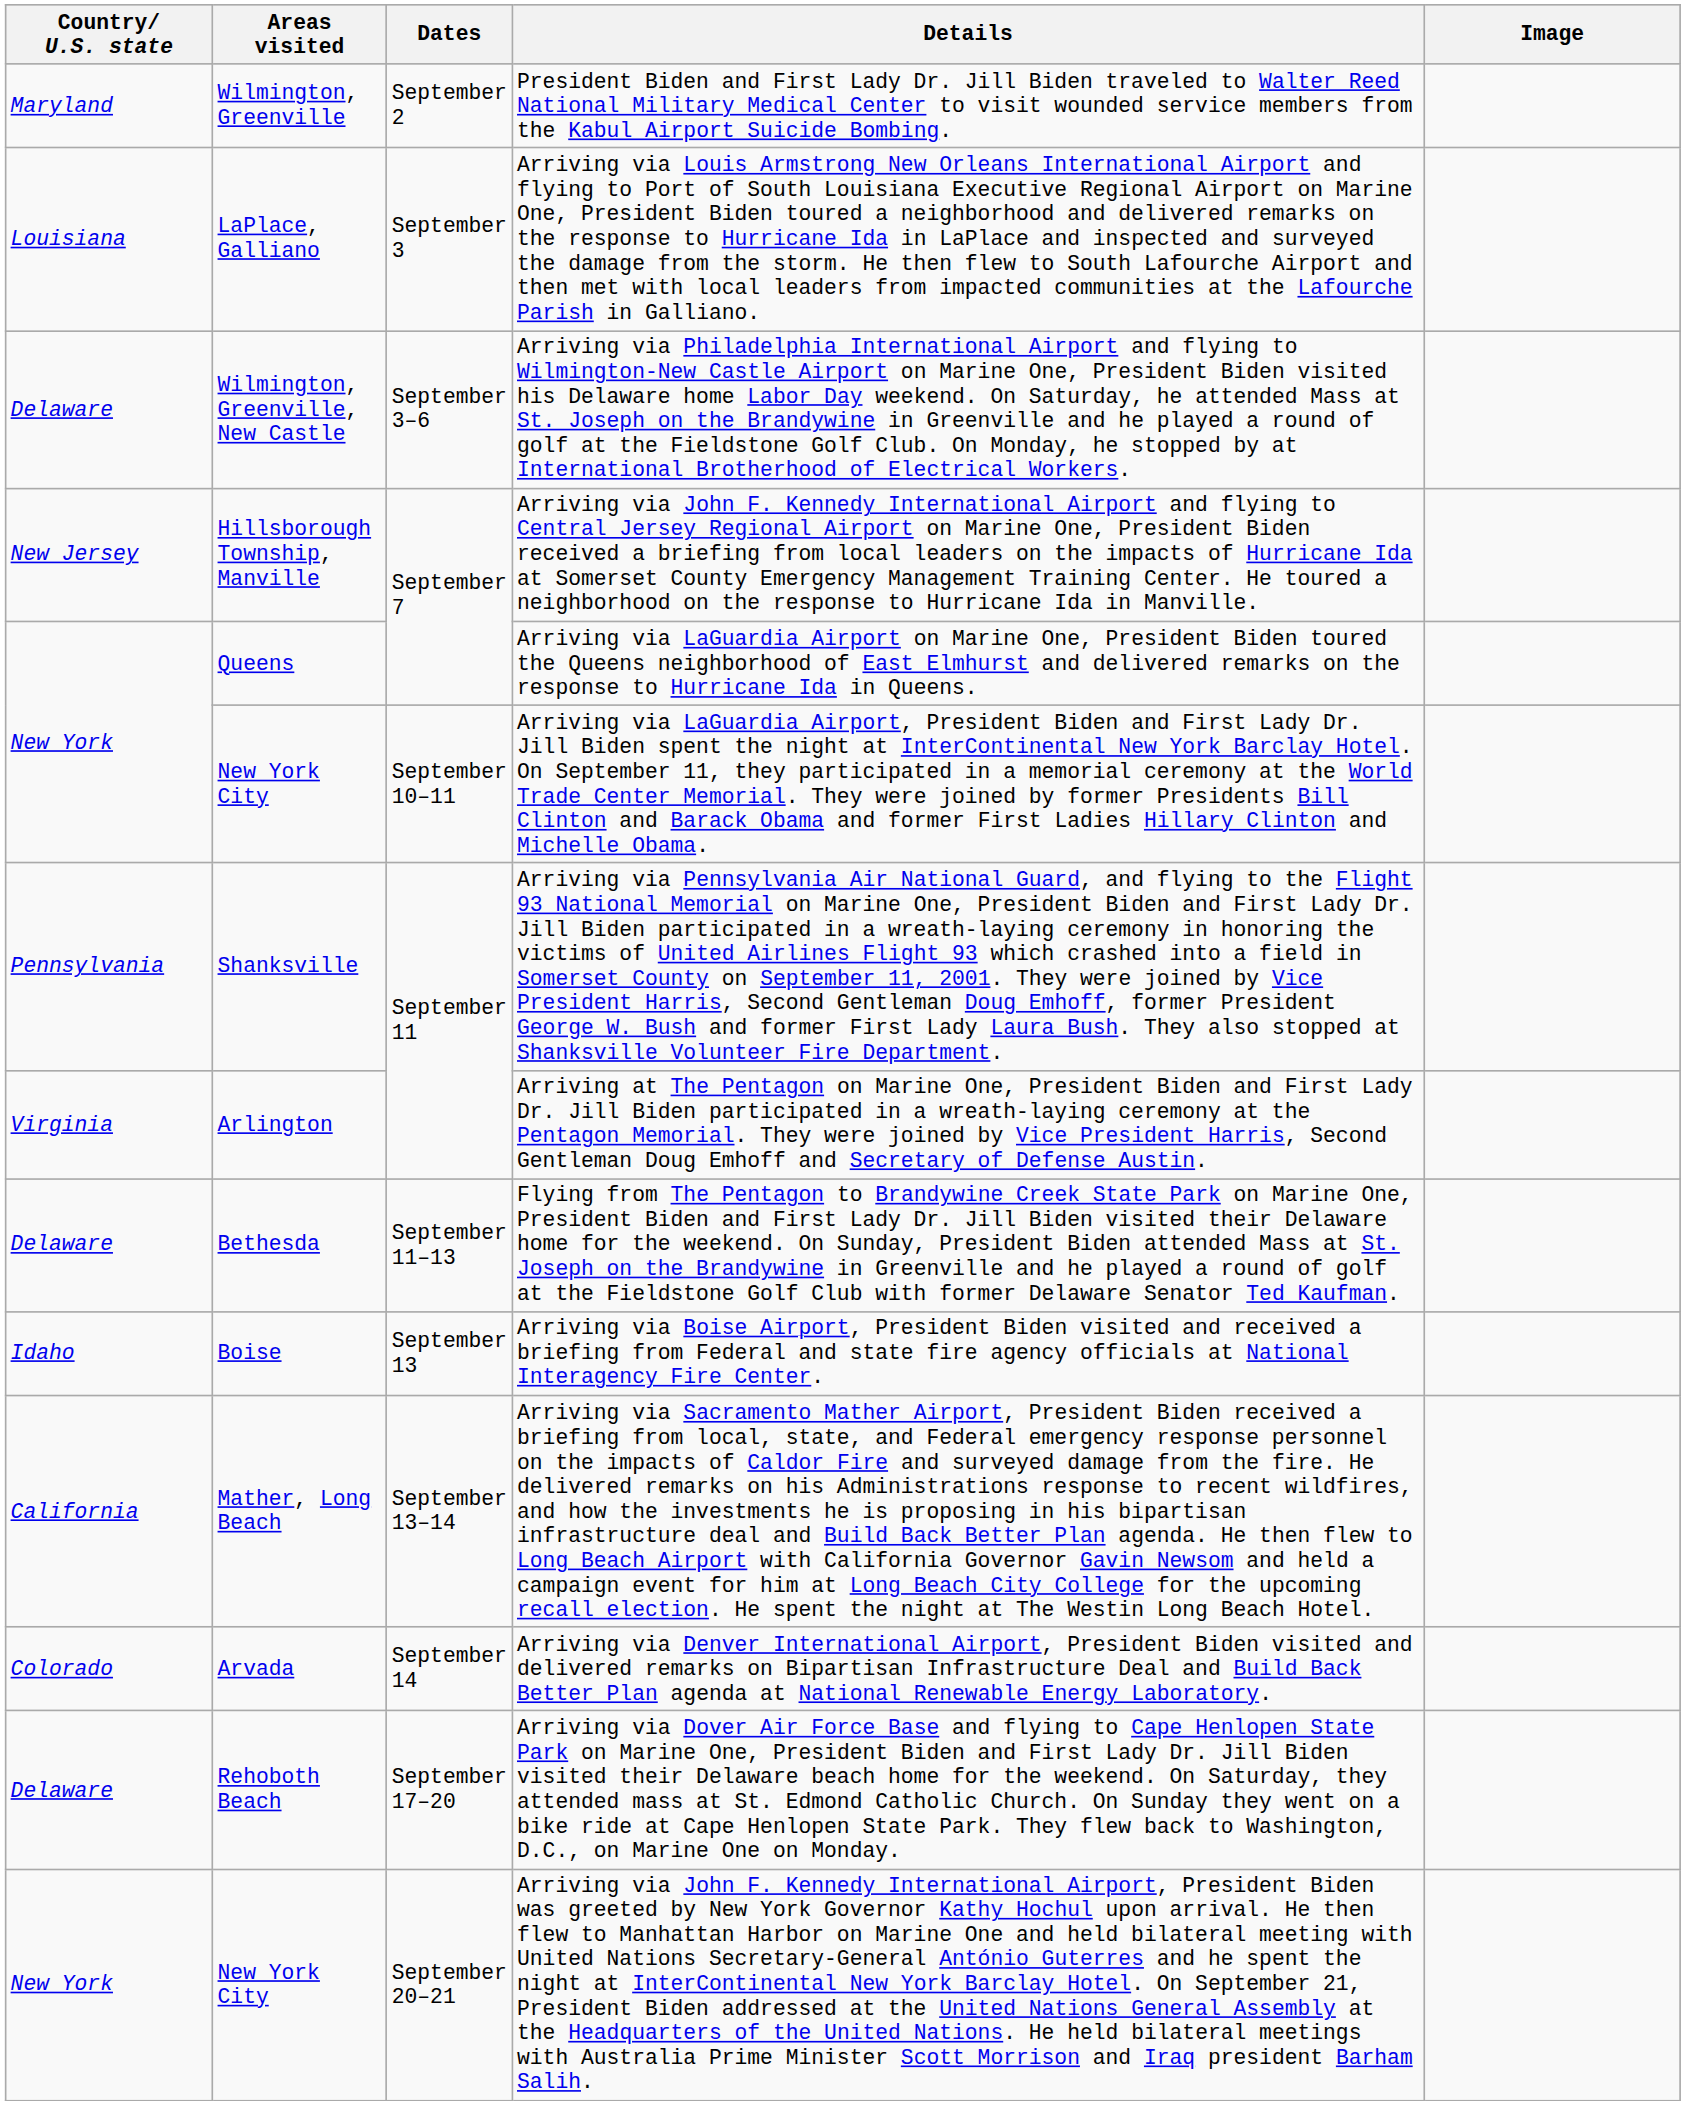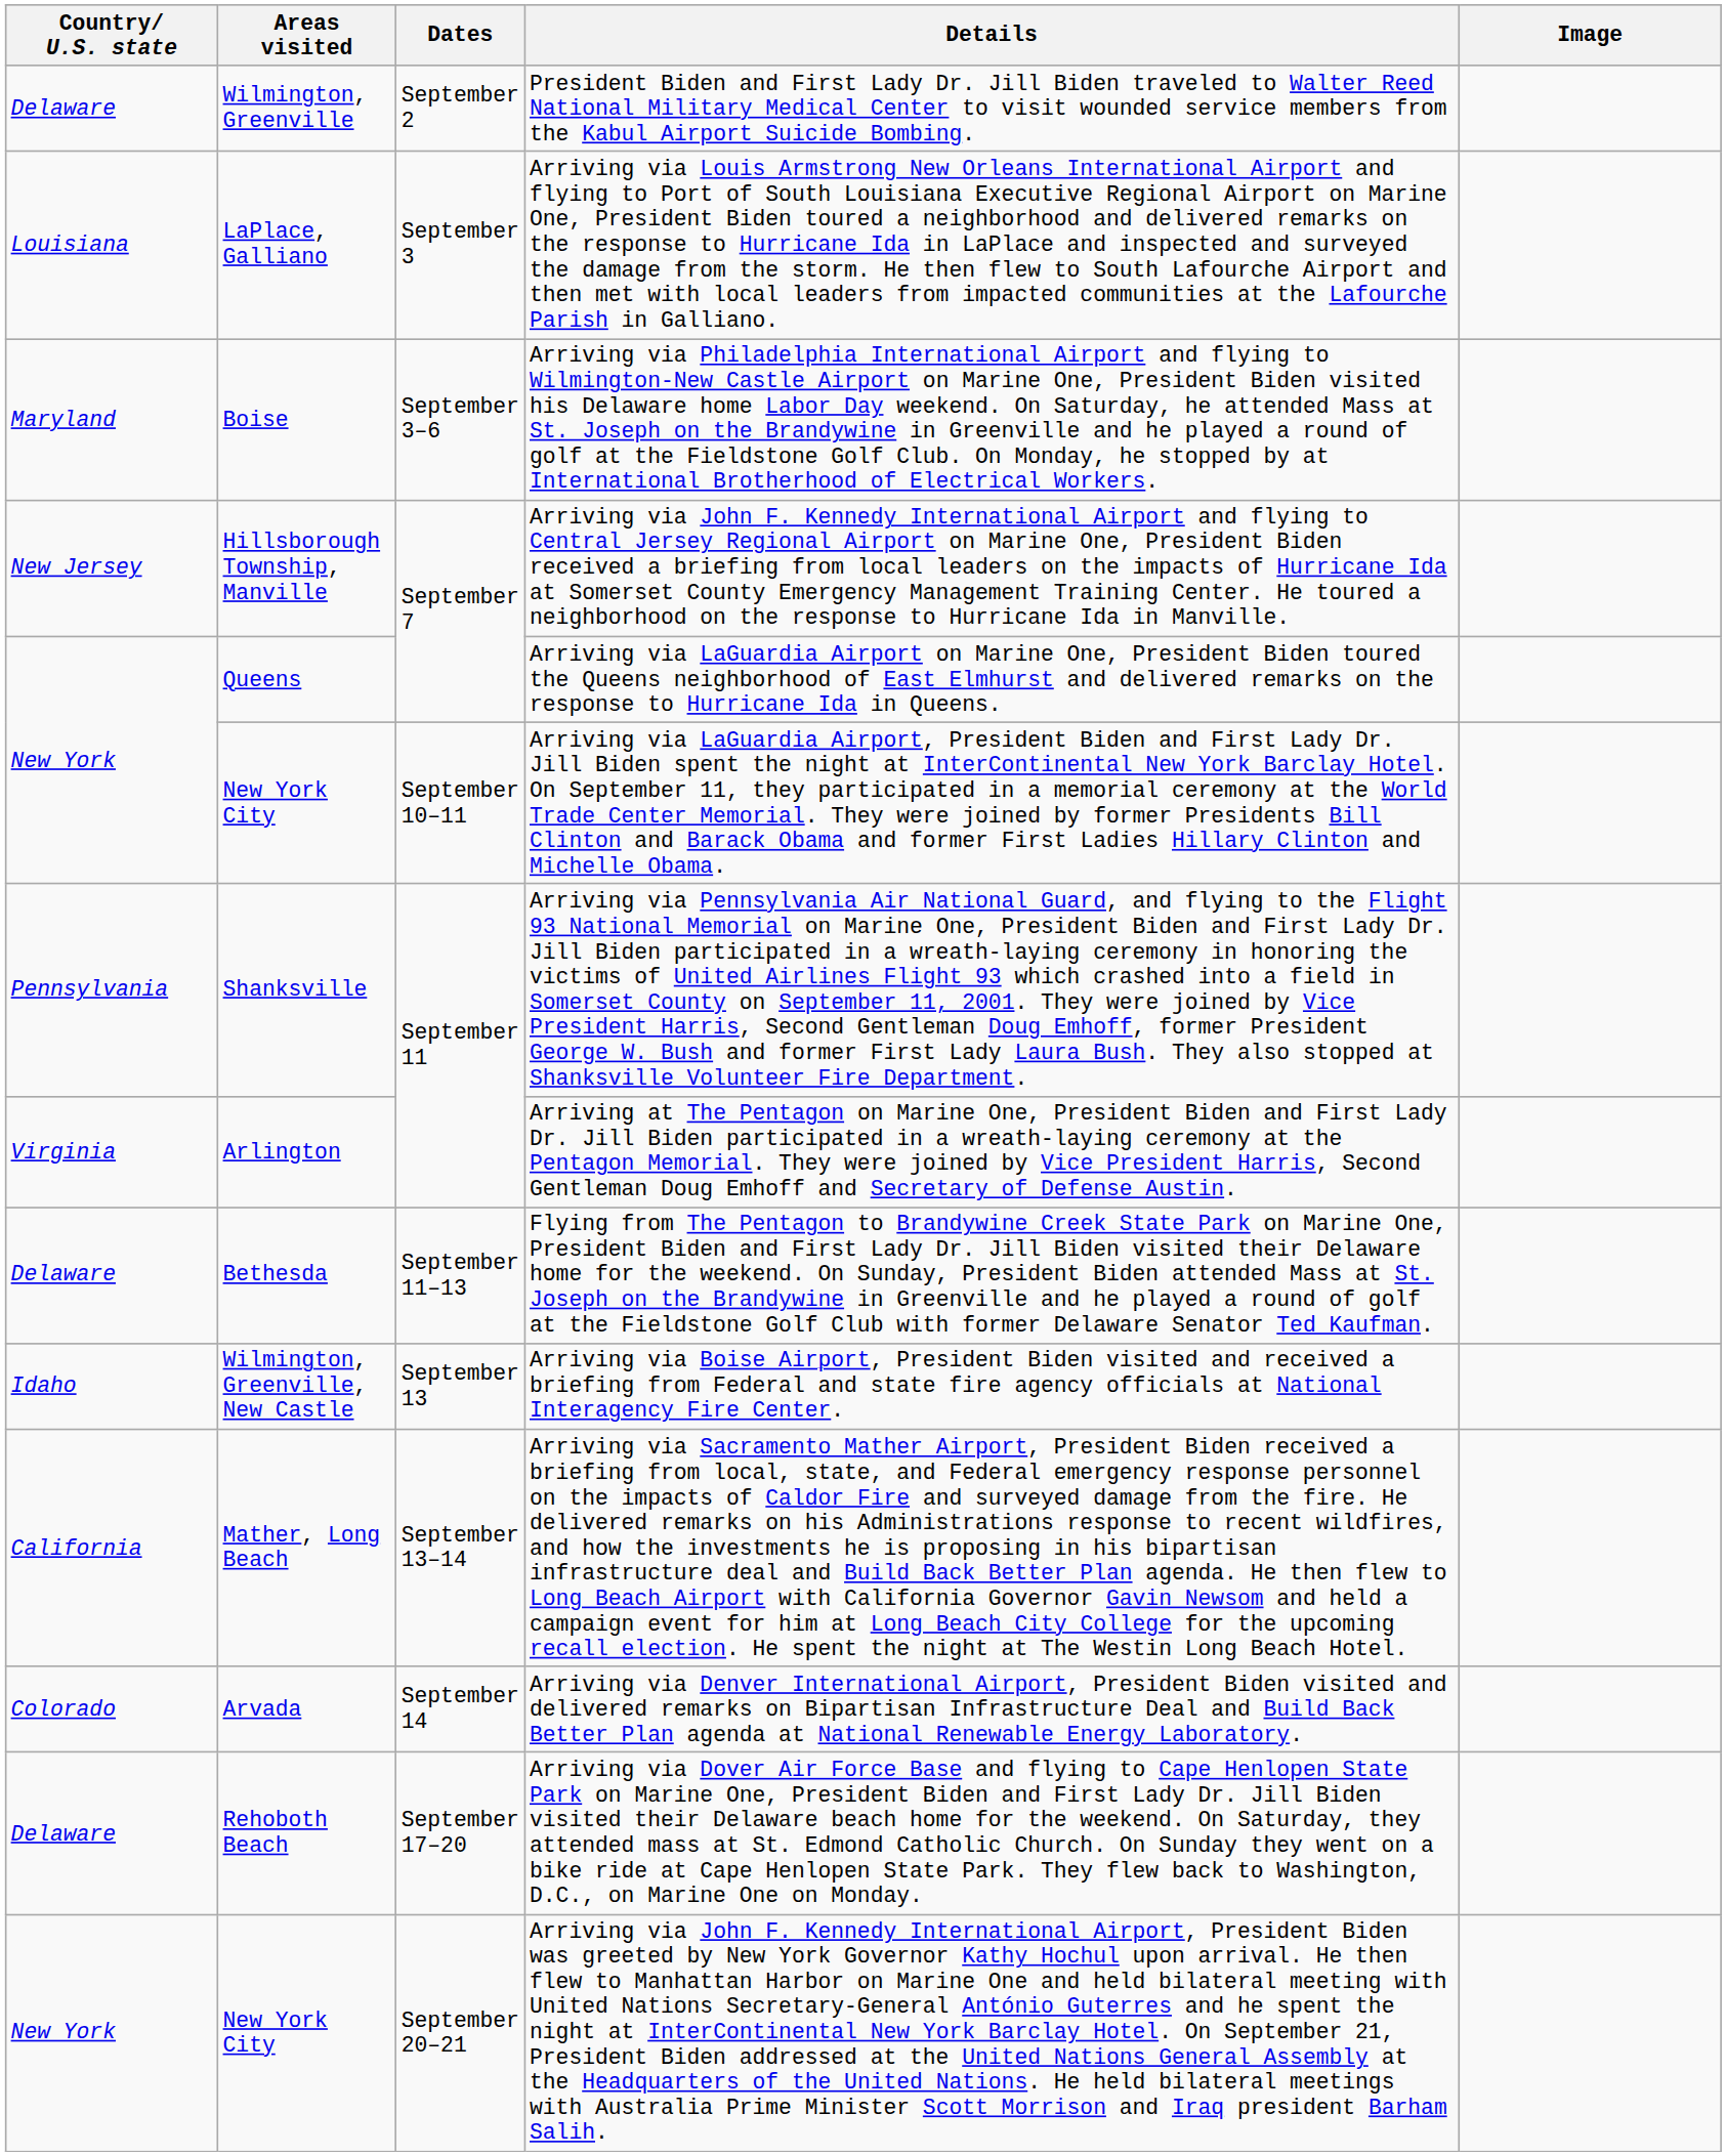row 2 | Country/ U.S. state: Maryland -> Delaware
row 4 | Country/ U.S. state: Delaware -> Maryland
row 4 | Areas visited: Wilmington, Greenville, New Castle -> Boise
row 11 | Areas visited: Boise -> Wilmington, Greenville, New Castle
